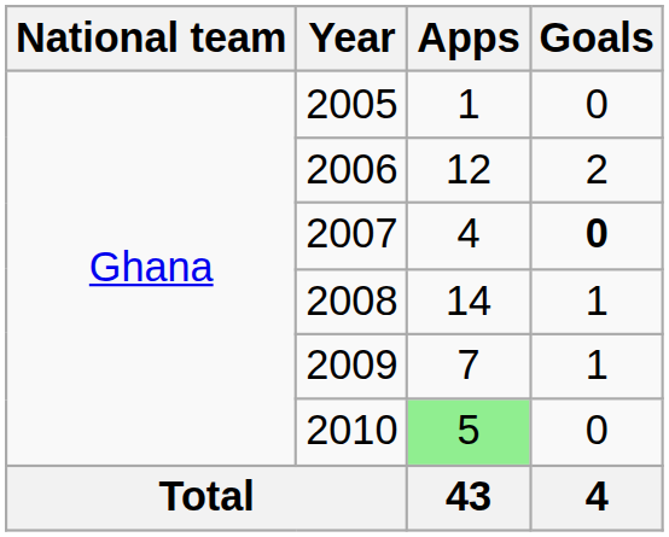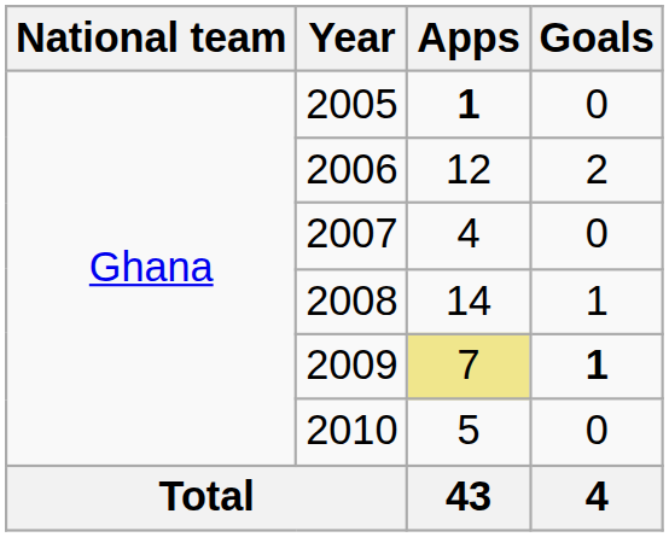2005 | Apps: normal -> bold
2007 | Goals: bold -> normal
2009 | Apps: no background -> khaki background
2009 | Goals: normal -> bold
2010 | Apps: lightgreen background -> no background
